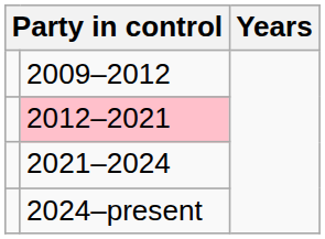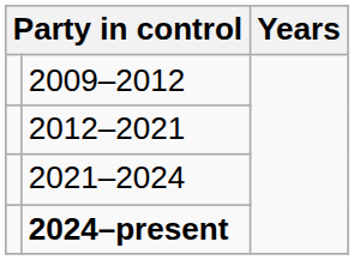2012–2021 | column 2: pink background -> no background
2024–present | column 2: normal -> bold
